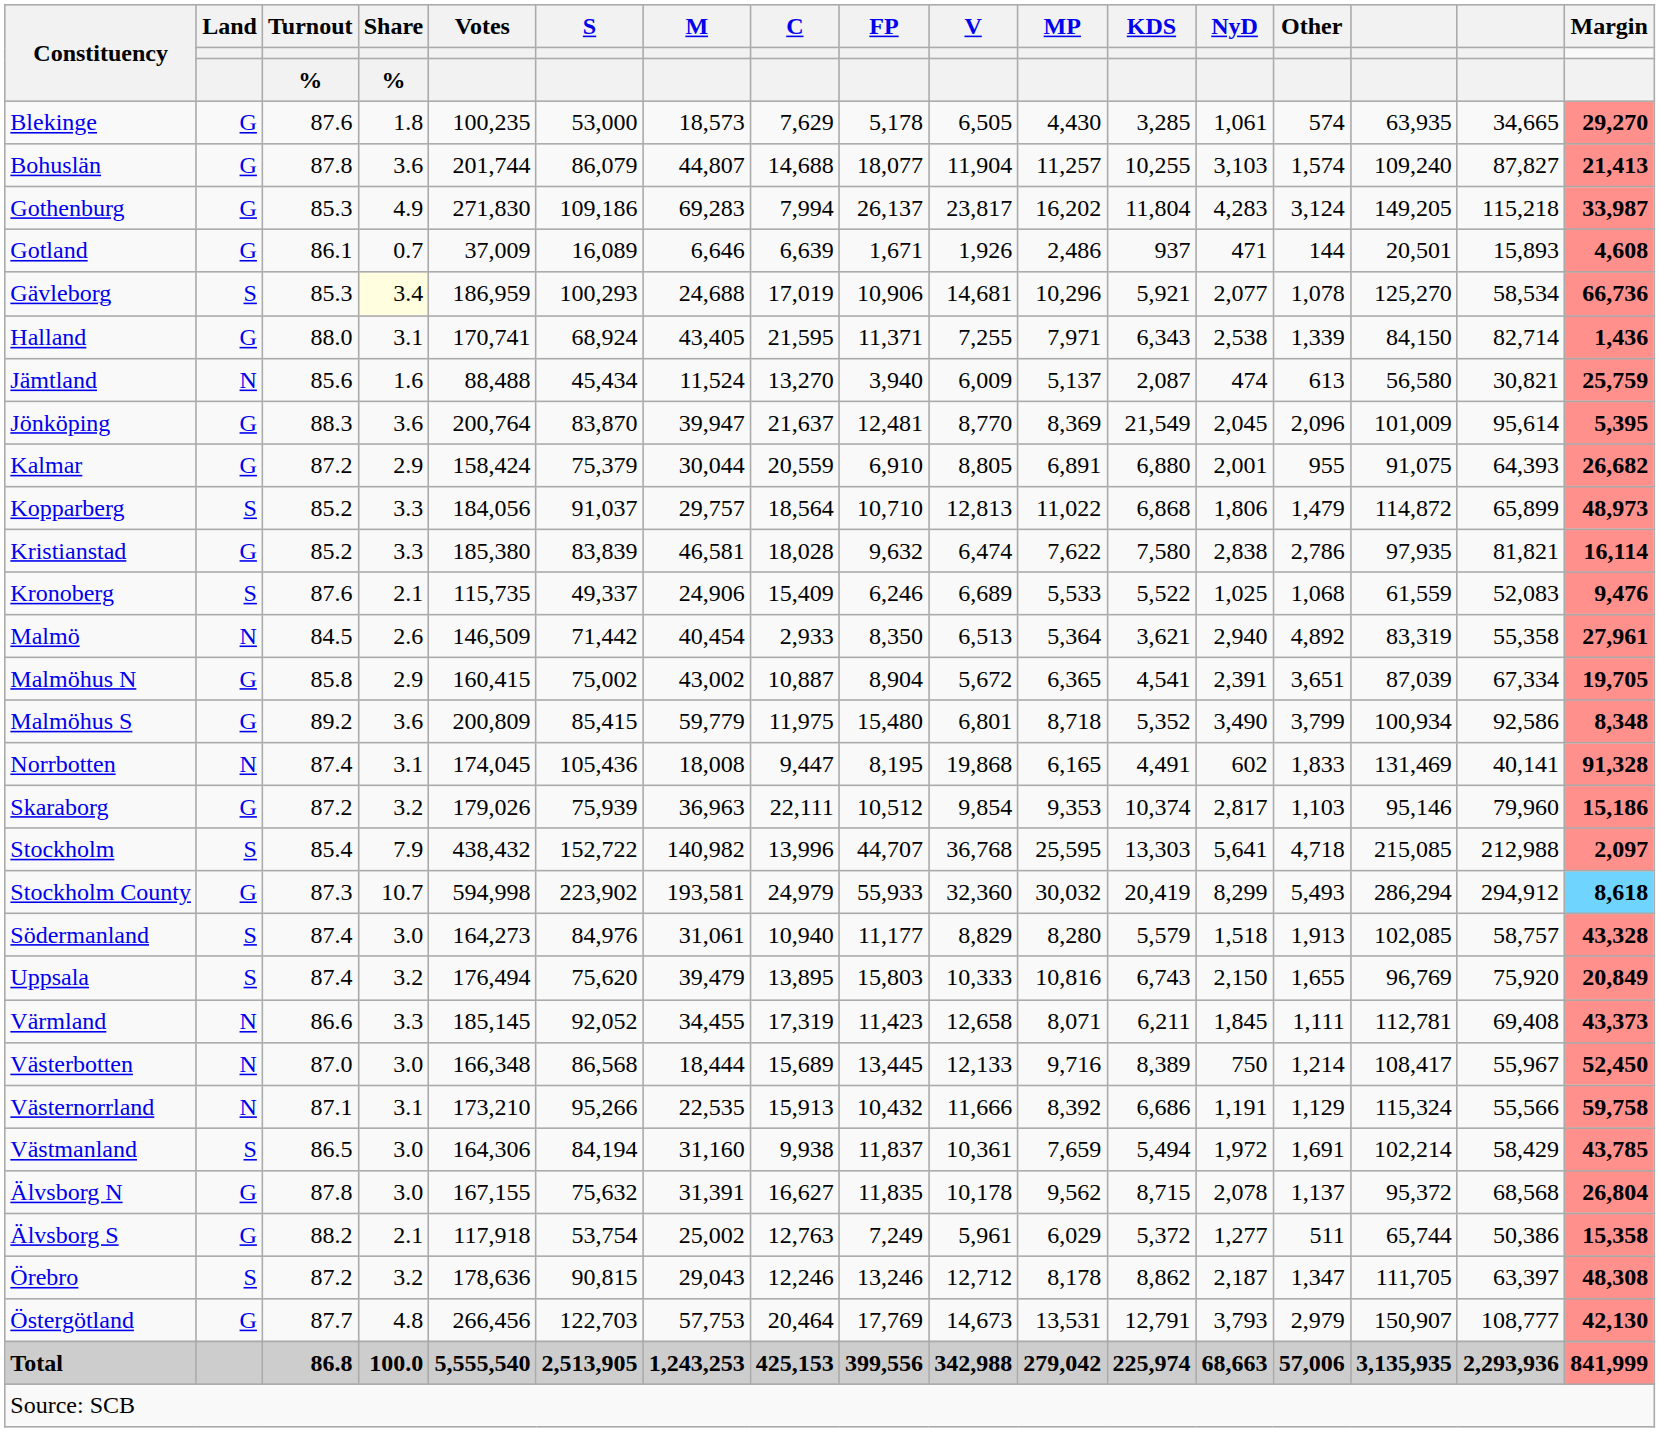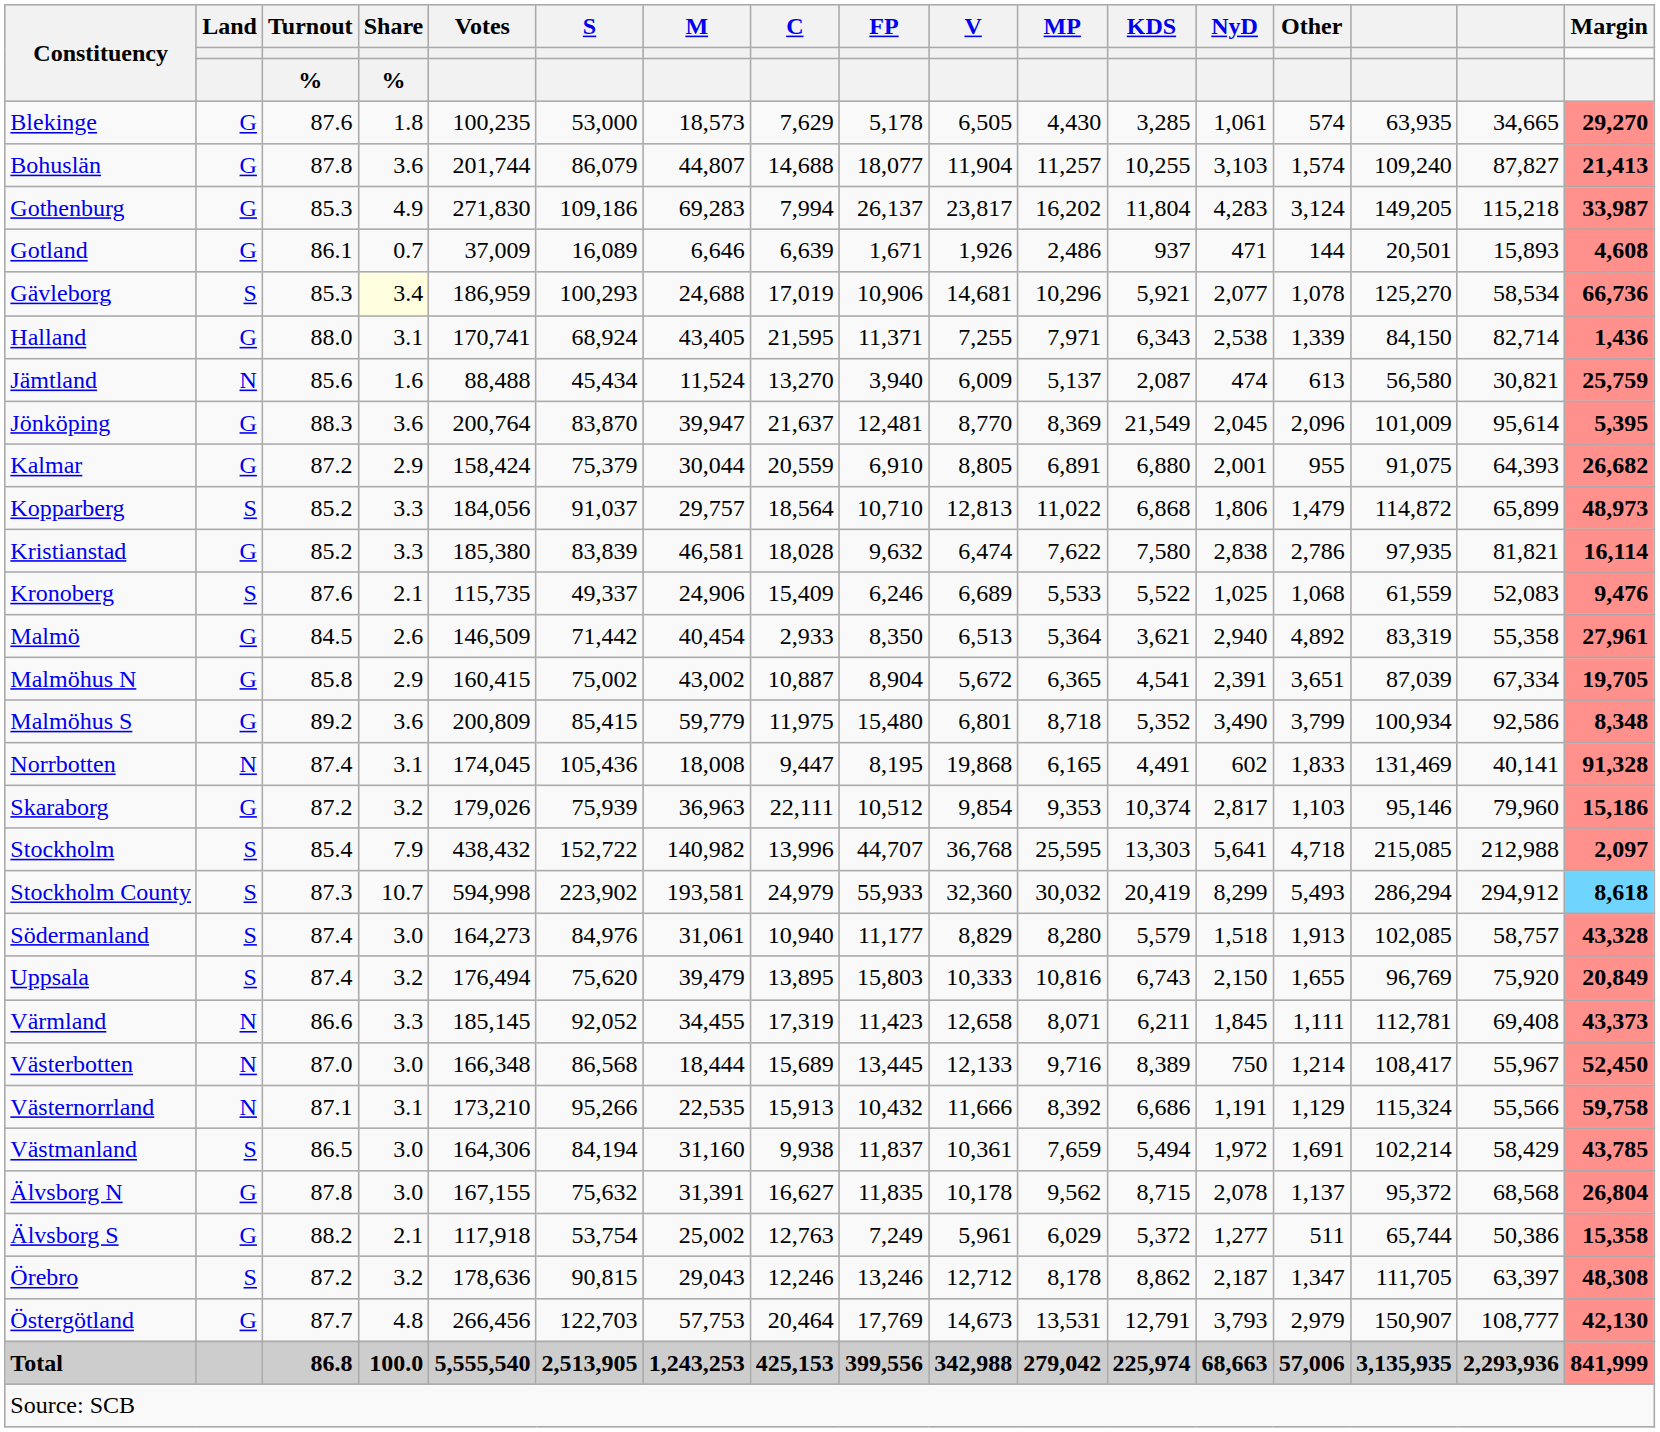Malmö | Land: N -> G
Stockholm County | Land: G -> S
